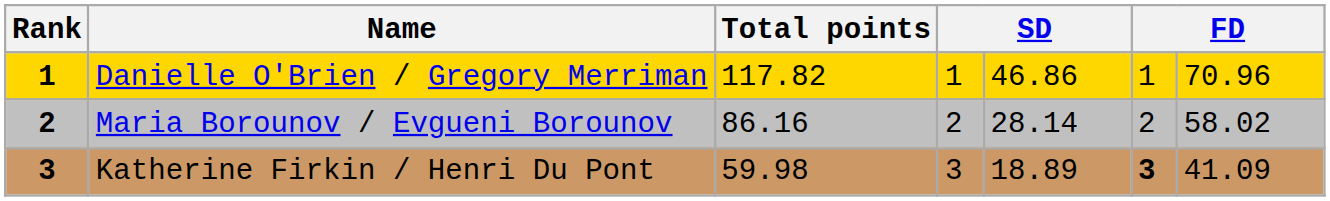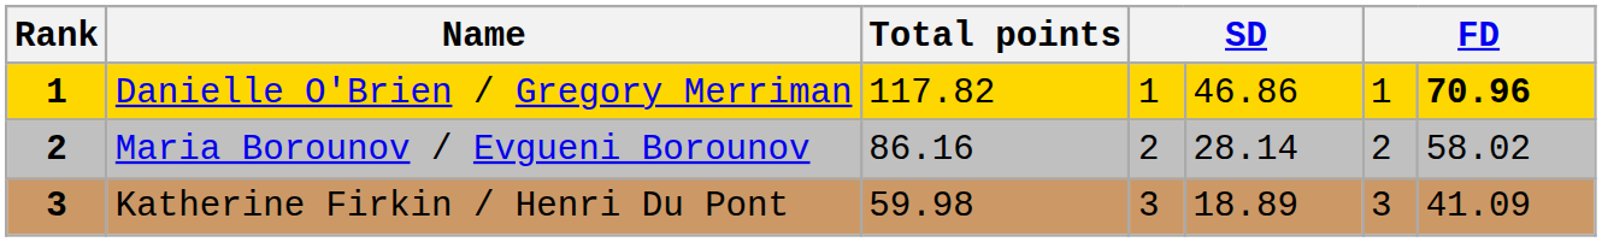Danielle O'Brien / Gregory Merriman | column 7: normal -> bold
Katherine Firkin / Henri Du Pont | column 6: bold -> normal
